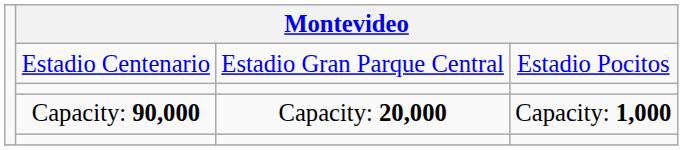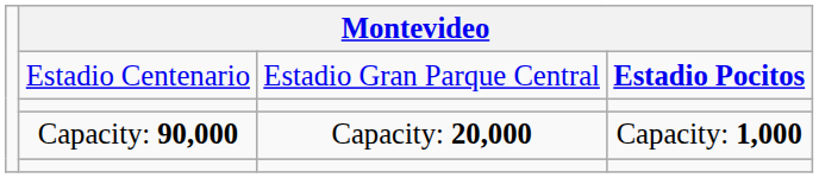Estadio Centenario | column 4: normal -> bold
